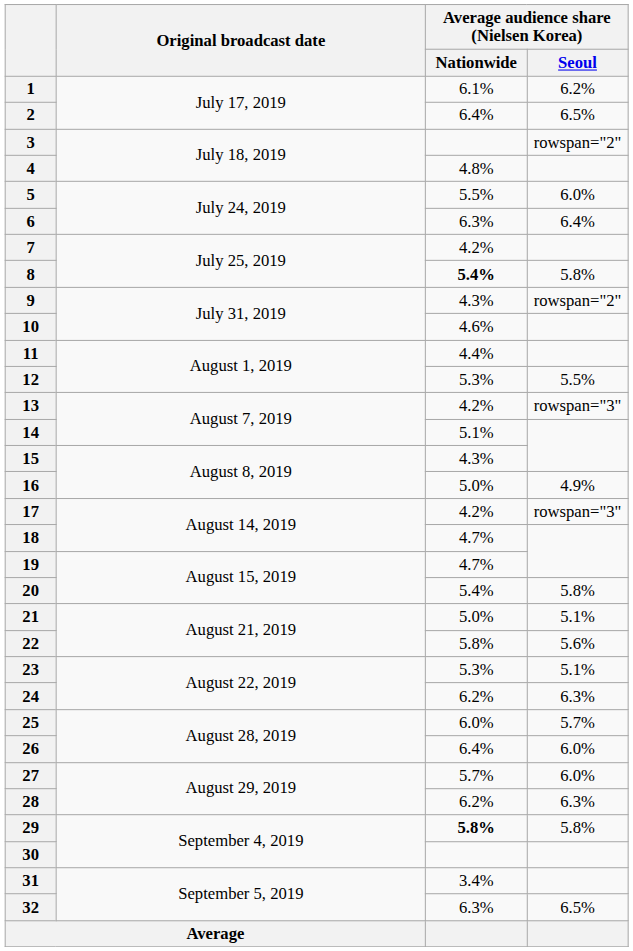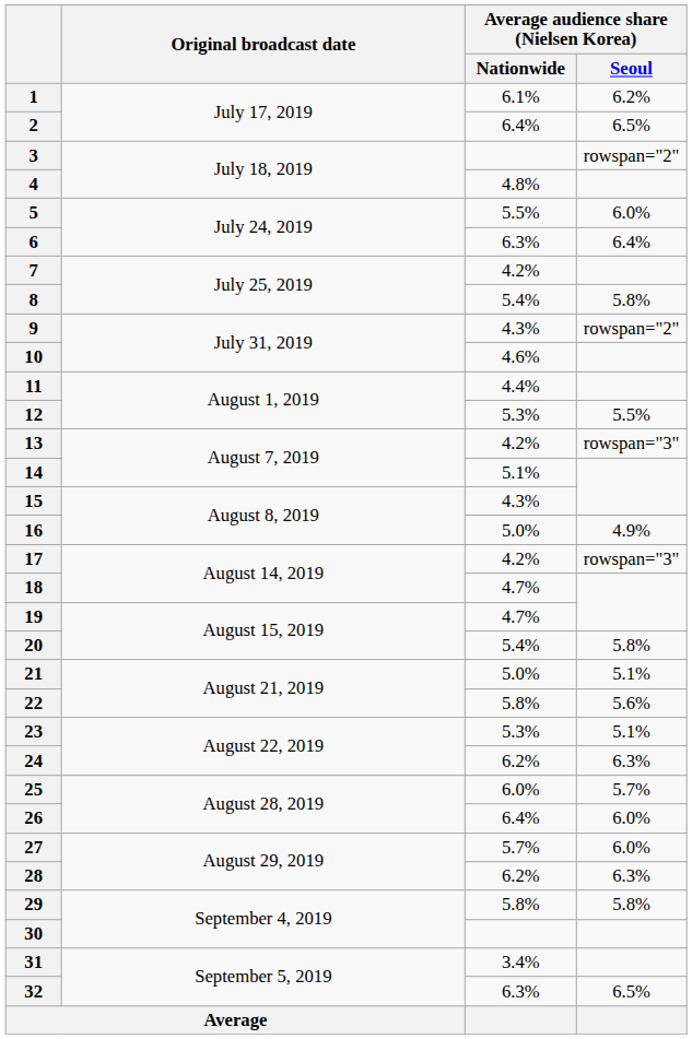8 | Average audience share (Nielsen Korea) / Nationwide: bold -> normal
29 | Average audience share (Nielsen Korea) / Nationwide: bold -> normal
